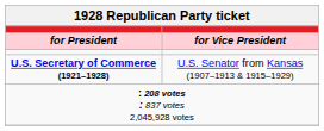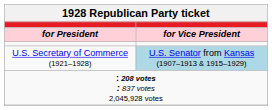U.S. Secretary of Commerce (1921–1928) | column 1: bold -> normal
U.S. Secretary of Commerce (1921–1928) | column 2: no background -> lightblue background
